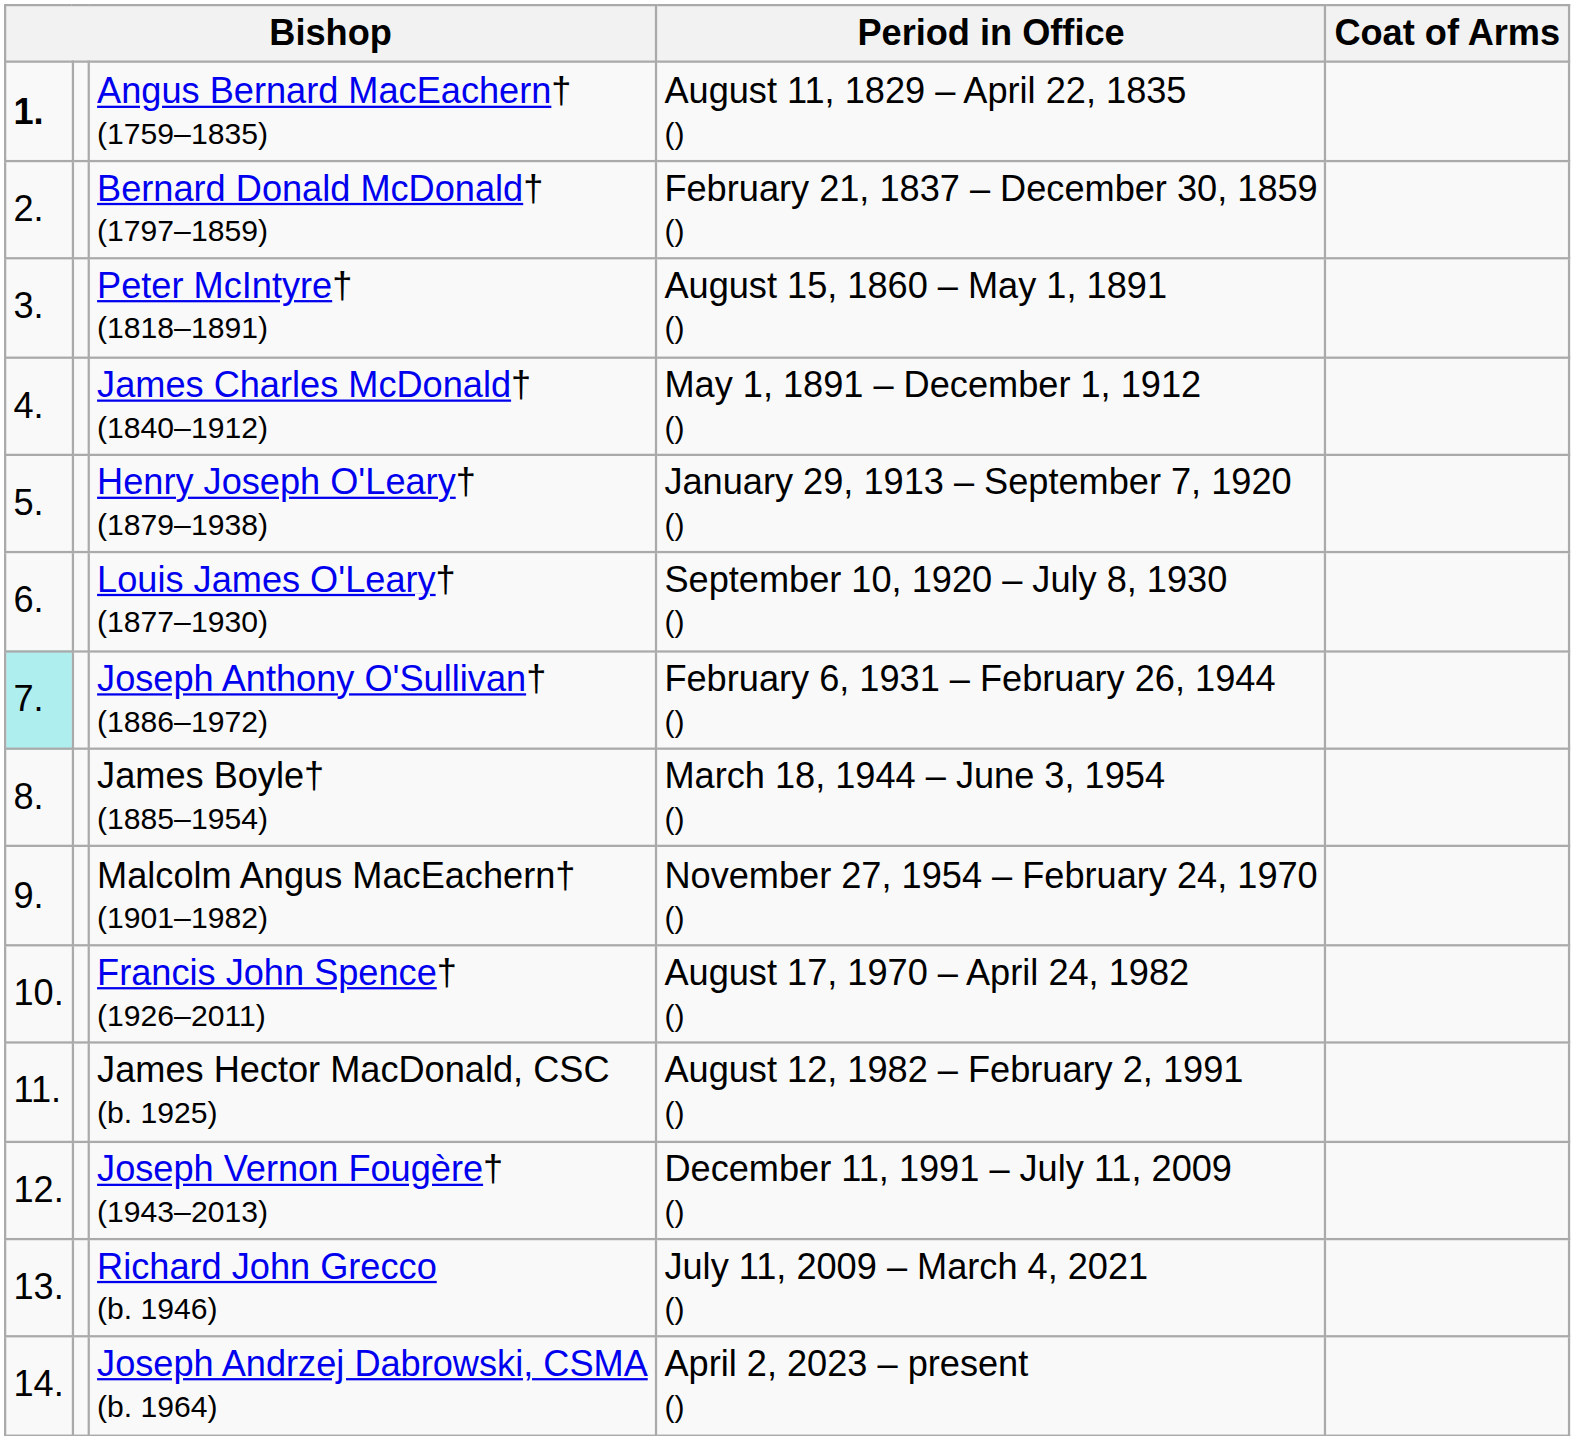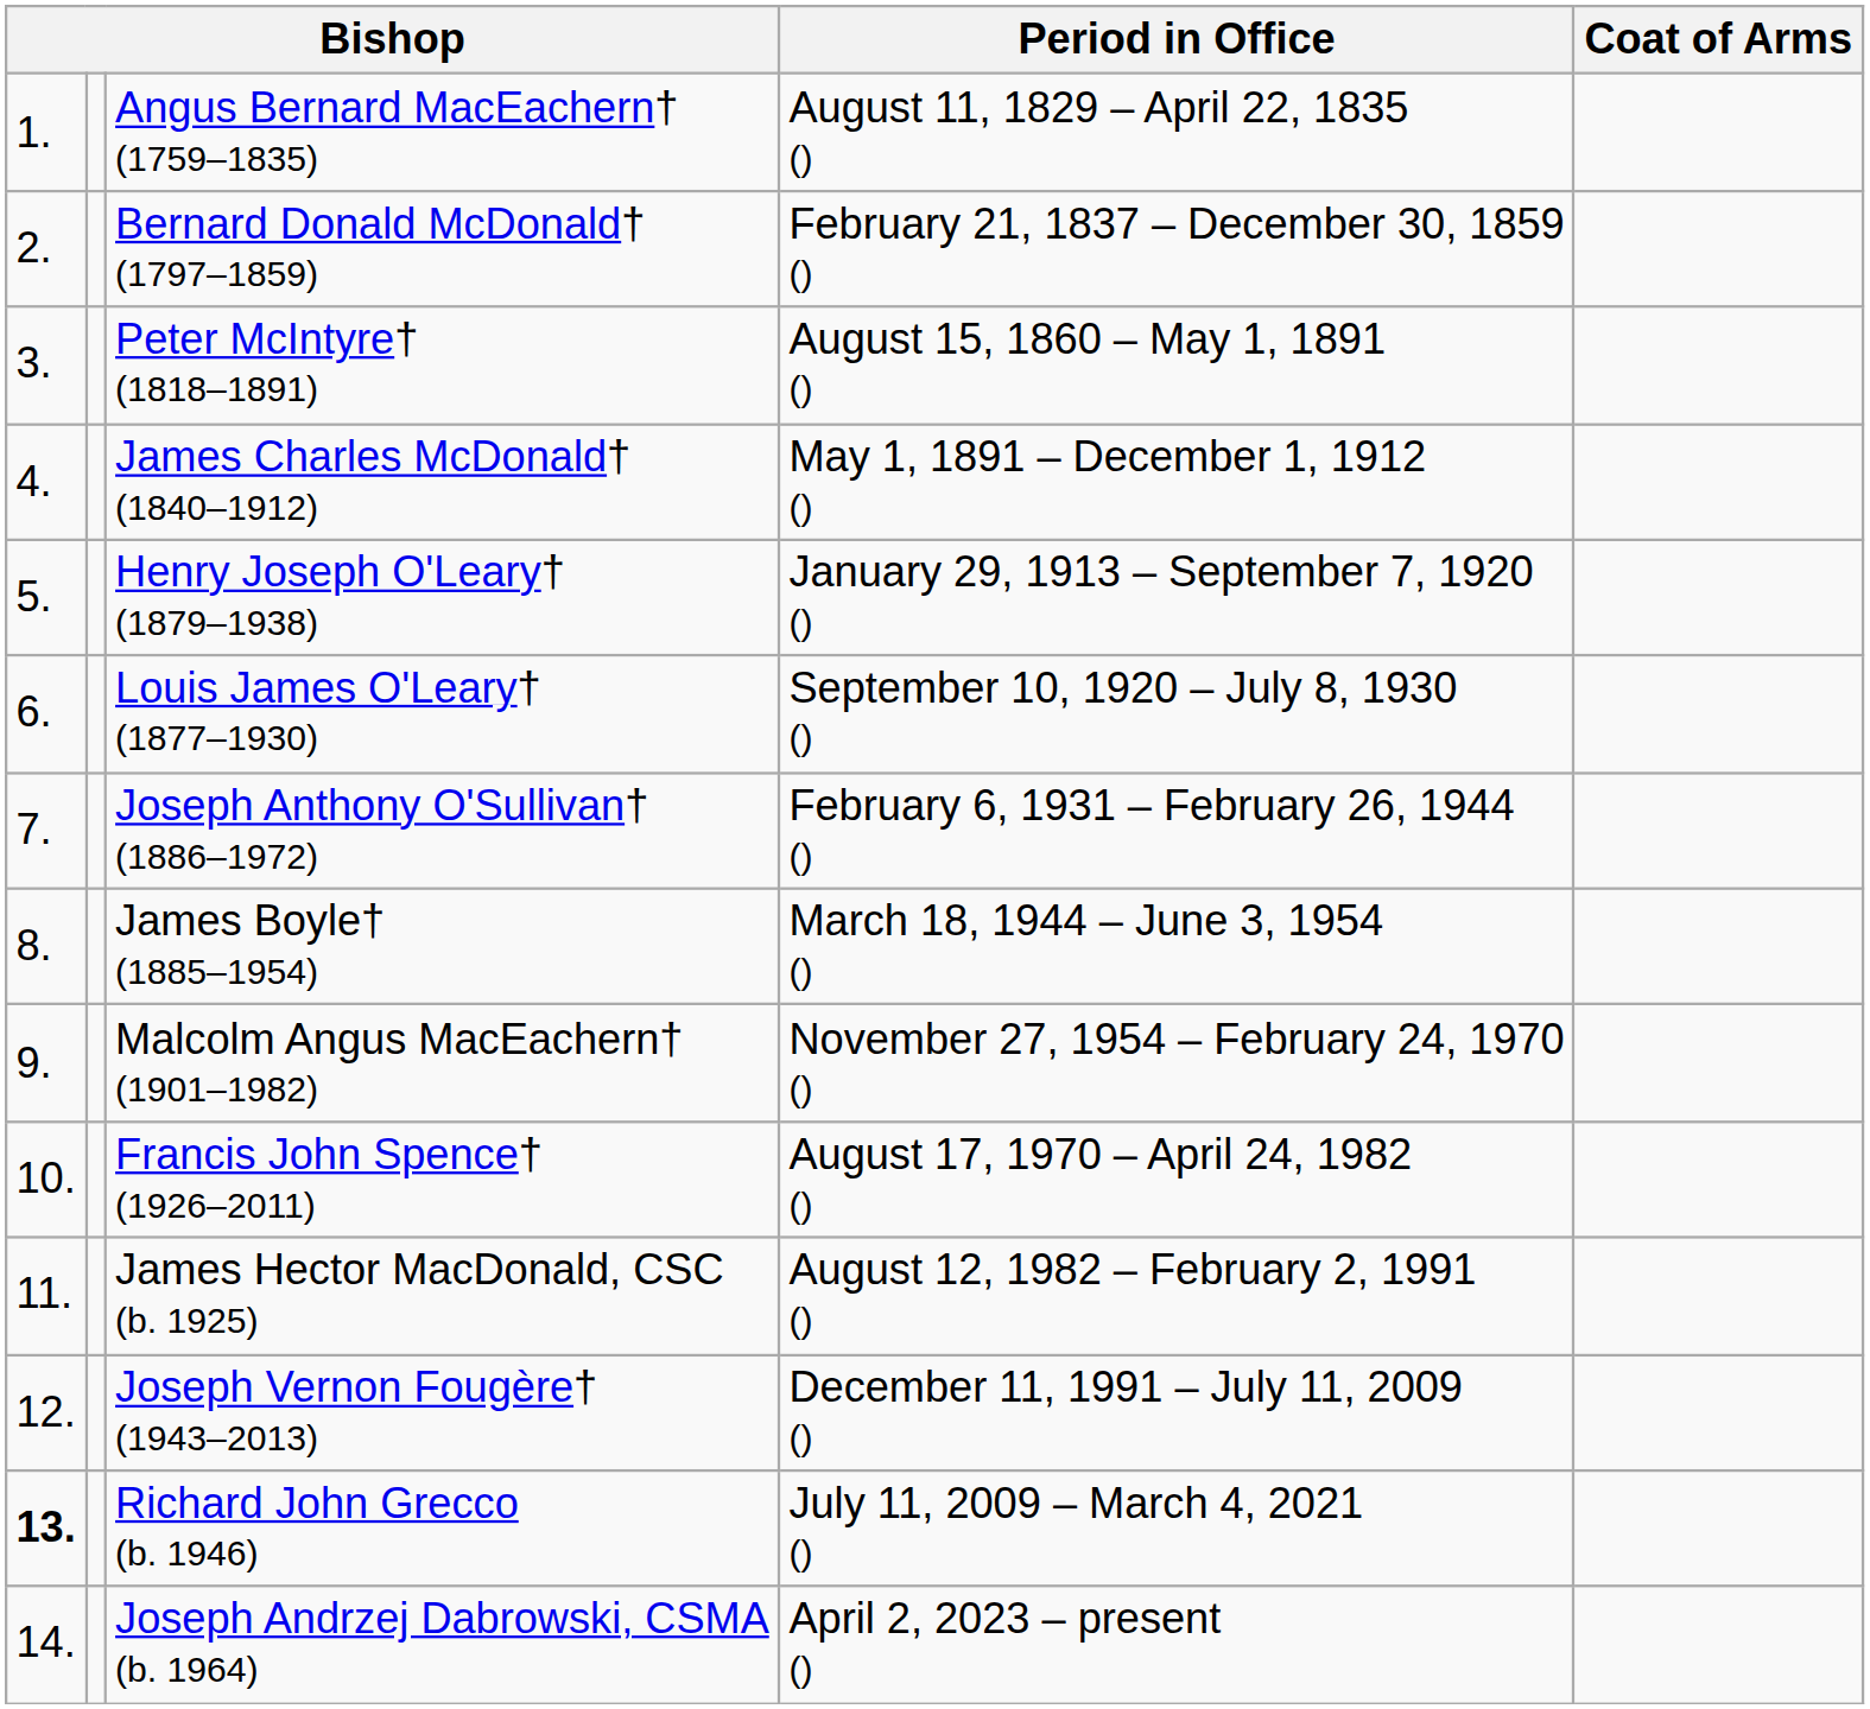Angus Bernard MacEachern† (1759–1835) | column 1: bold -> normal
Joseph Anthony O'Sullivan† (1886–1972) | column 1: paleturquoise background -> no background
Richard John Grecco (b. 1946) | column 1: normal -> bold
